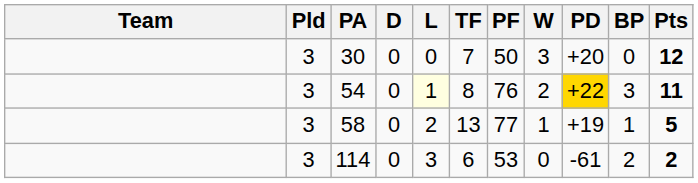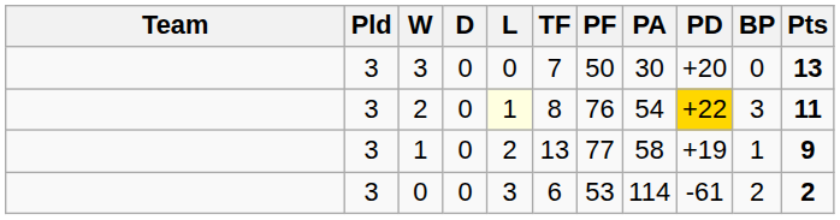columns swapped: W <-> PA
row 2 | Pts: 12 -> 13
row 4 | Pts: 5 -> 9
